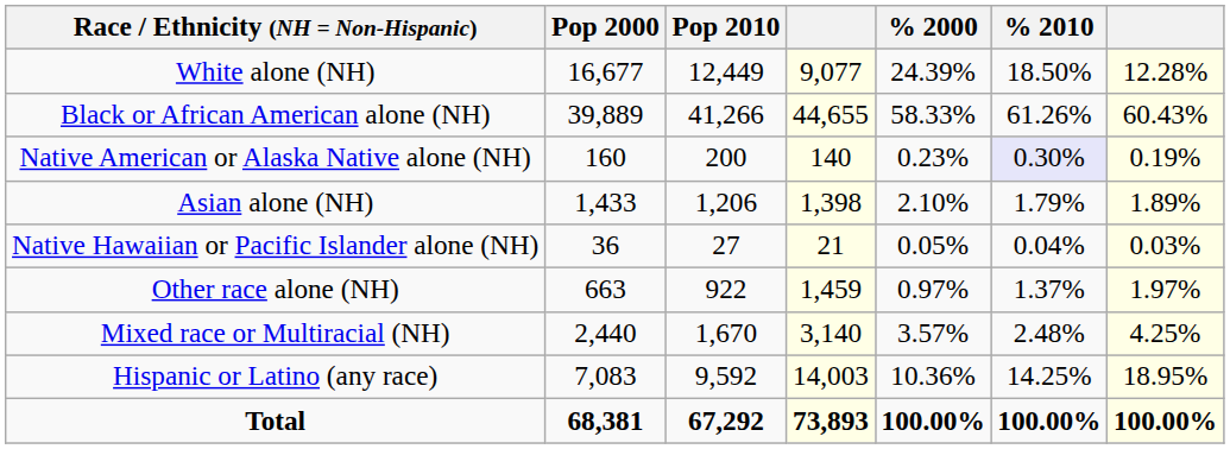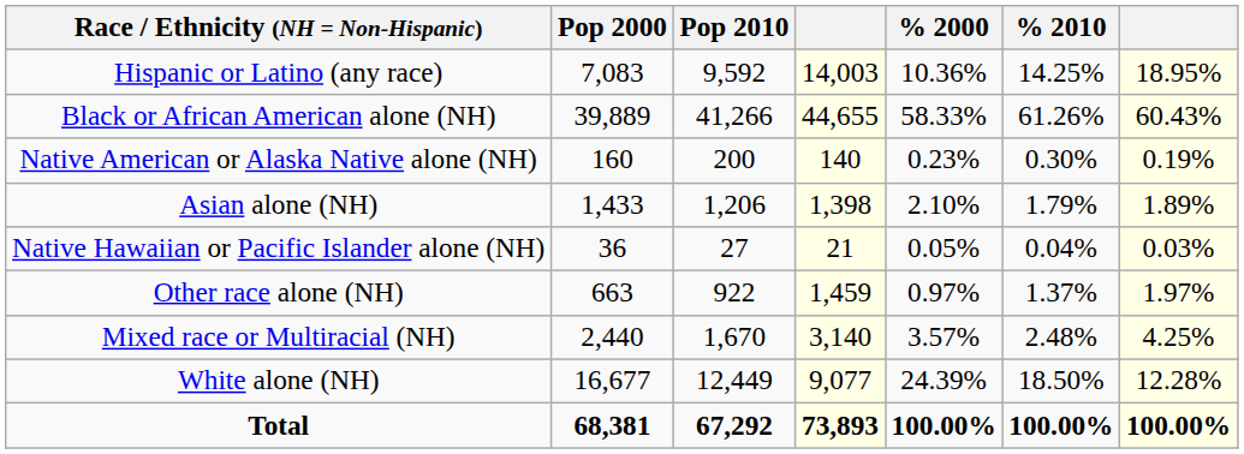rows swapped: White alone (NH) <-> Hispanic or Latino (any race)
Native American or Alaska Native alone (NH) | % 2010: lavender background -> no background
